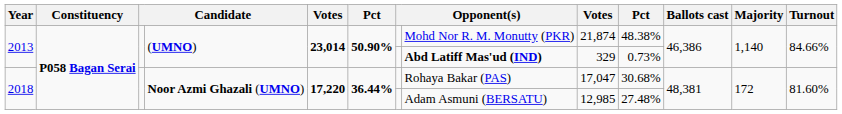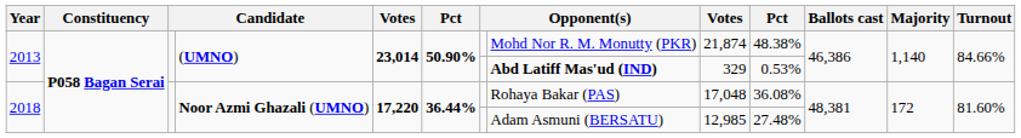row 3 | column 10: 0.73% -> 0.53%
row 4 | column 9: 17,047 -> 17,048
row 4 | column 10: 30.68% -> 36.08%
